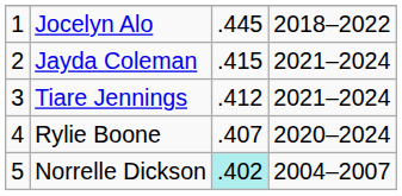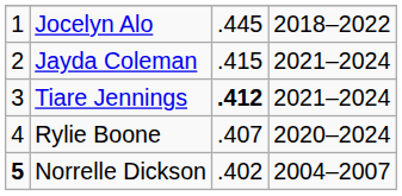Tiare Jennings | column 3: normal -> bold
Norrelle Dickson | column 1: normal -> bold
Norrelle Dickson | column 3: paleturquoise background -> no background
